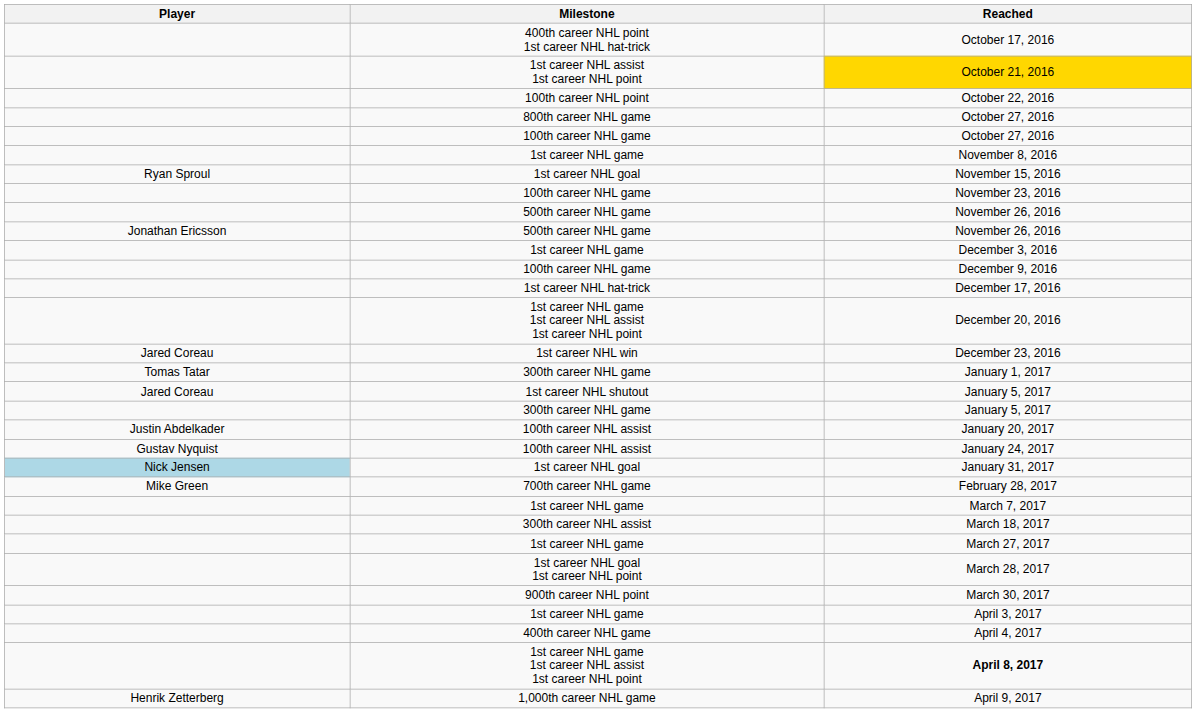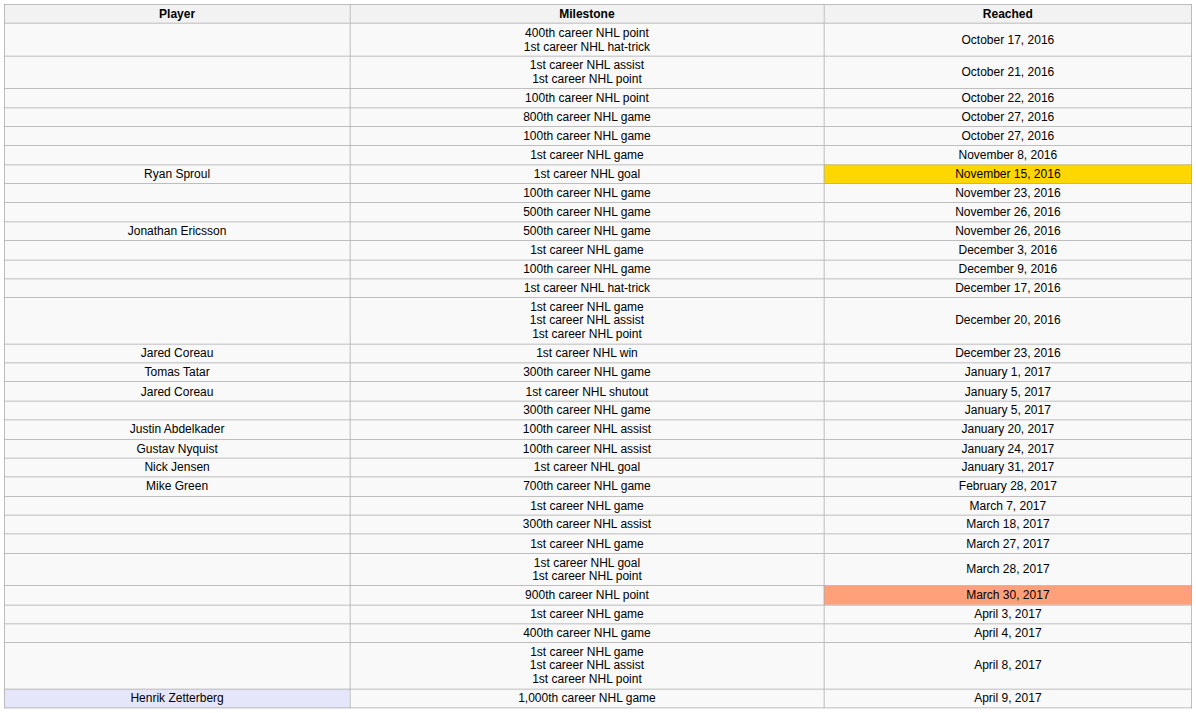row 3 | Reached: gold background -> no background
row 8 | Reached: no background -> gold background
row 22 | Player: lightblue background -> no background
row 28 | Reached: no background -> lightsalmon background
row 31 | Reached: bold -> normal
row 32 | Player: no background -> lavender background
